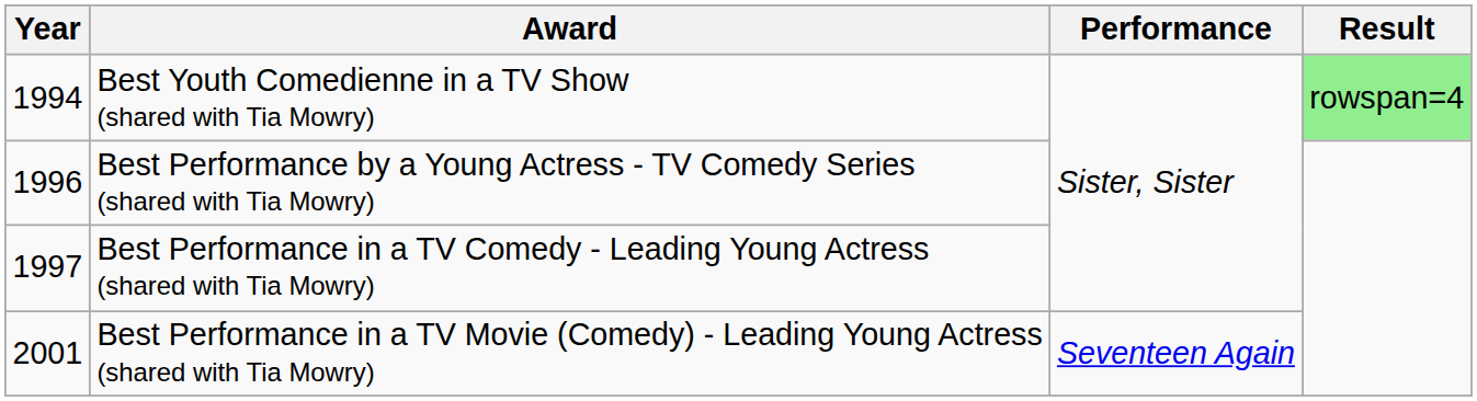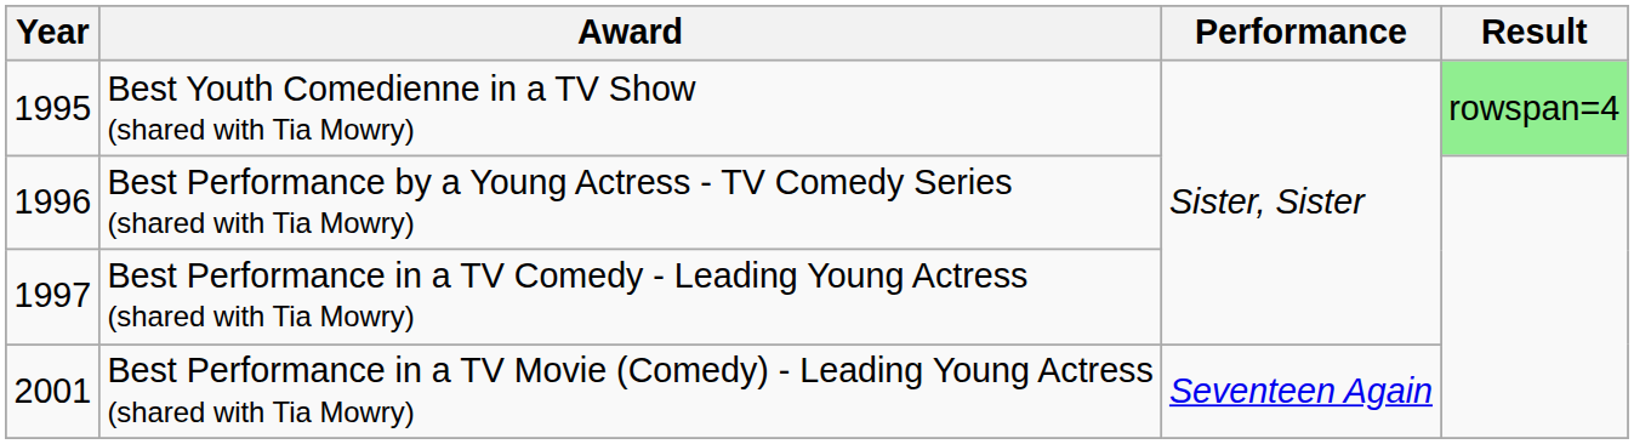Best Youth Comedienne in a TV Show (shared with Tia Mowry) | Year: 1994 -> 1995
